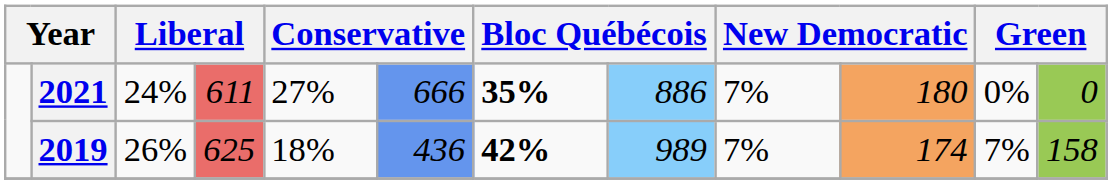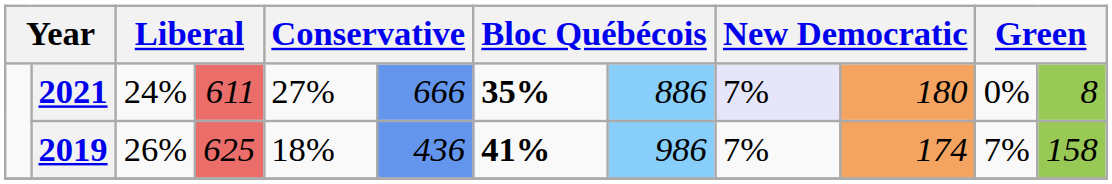2021 | column 9: no background -> lavender background
2021 | column 12: 0 -> 8
2019 | column 7: 42% -> 41%
2019 | column 8: 989 -> 986
